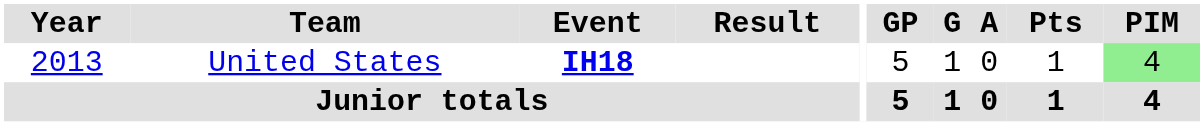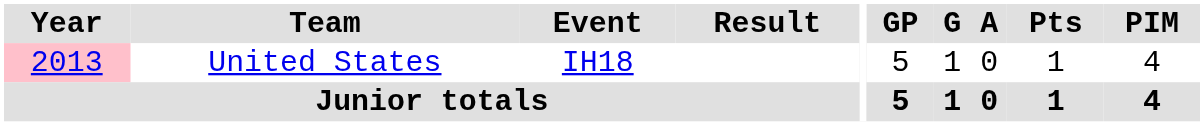United States | Year: no background -> pink background
United States | Event: bold -> normal
United States | PIM: lightgreen background -> no background
